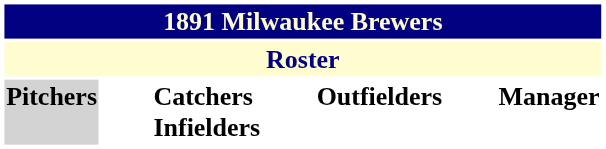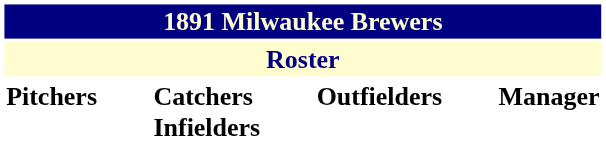Pitchers | column 1: lightgrey background -> no background
